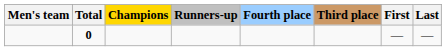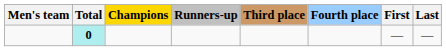columns swapped: Third place <-> Fourth place
row 2 | Total: no background -> paleturquoise background
